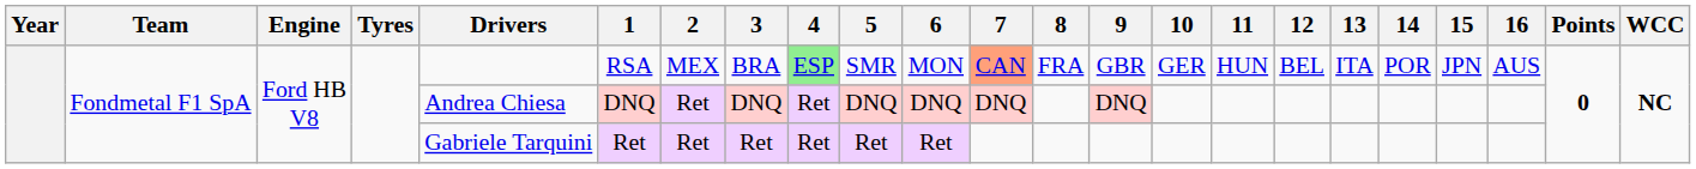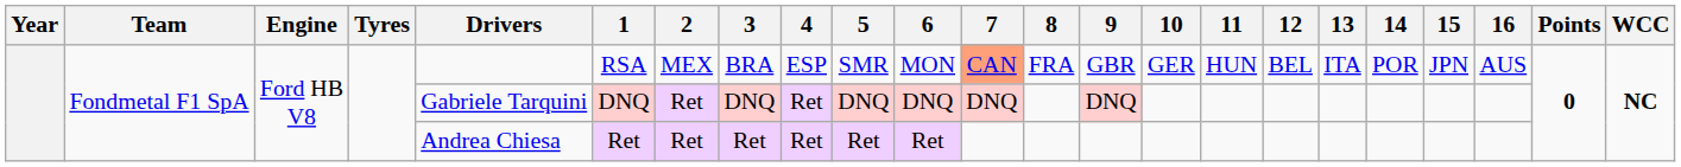row 2 | 4: lightgreen background -> no background
row 3 | Drivers: Andrea Chiesa -> Gabriele Tarquini
row 4 | Drivers: Gabriele Tarquini -> Andrea Chiesa
